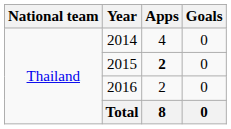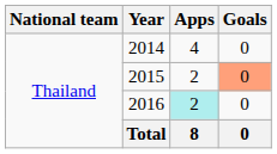2015 | Apps: bold -> normal
2015 | Goals: no background -> lightsalmon background
2016 | Apps: no background -> paleturquoise background
